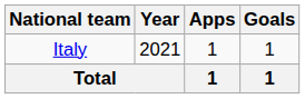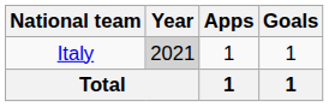Italy | Year: no background -> lightgrey background
